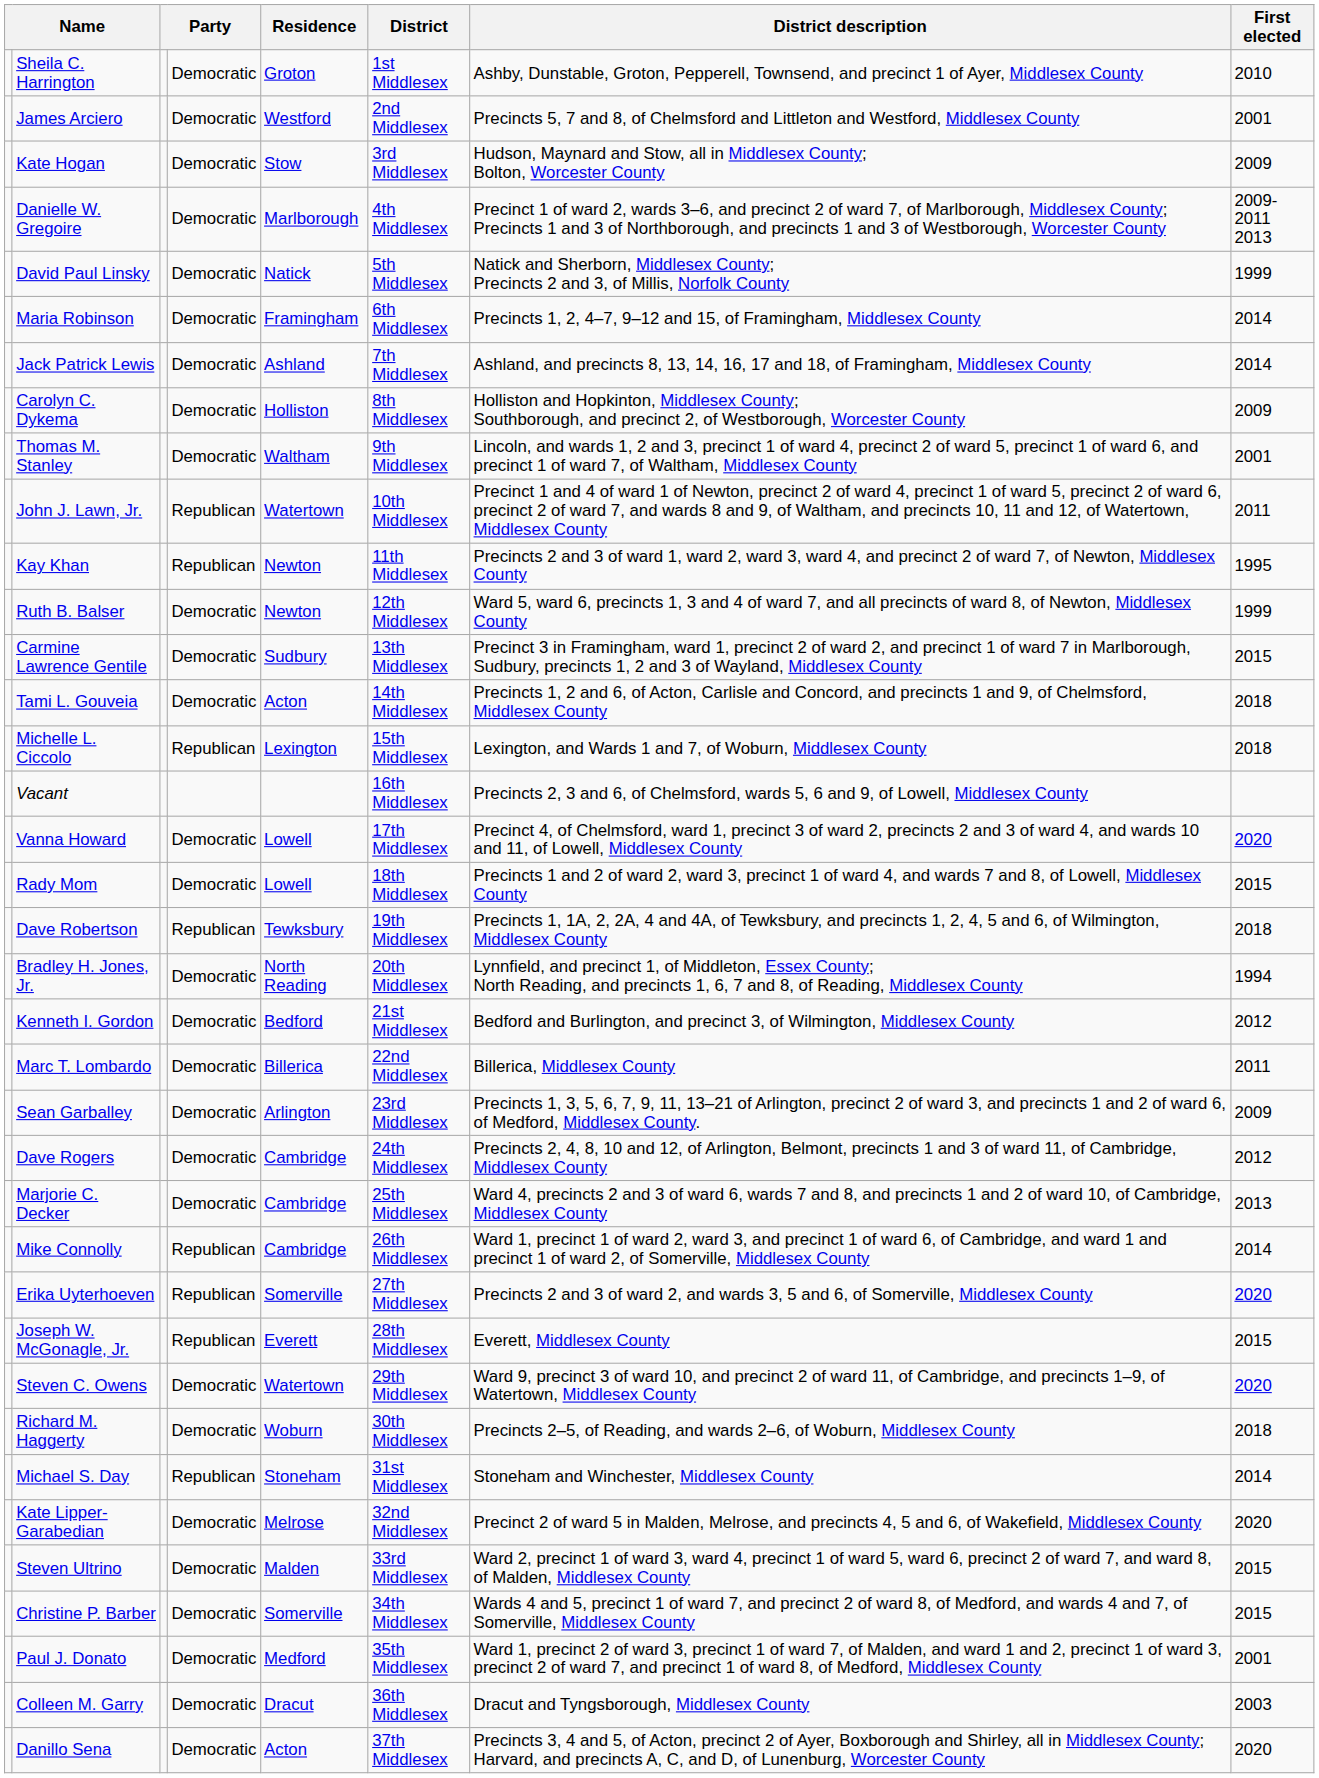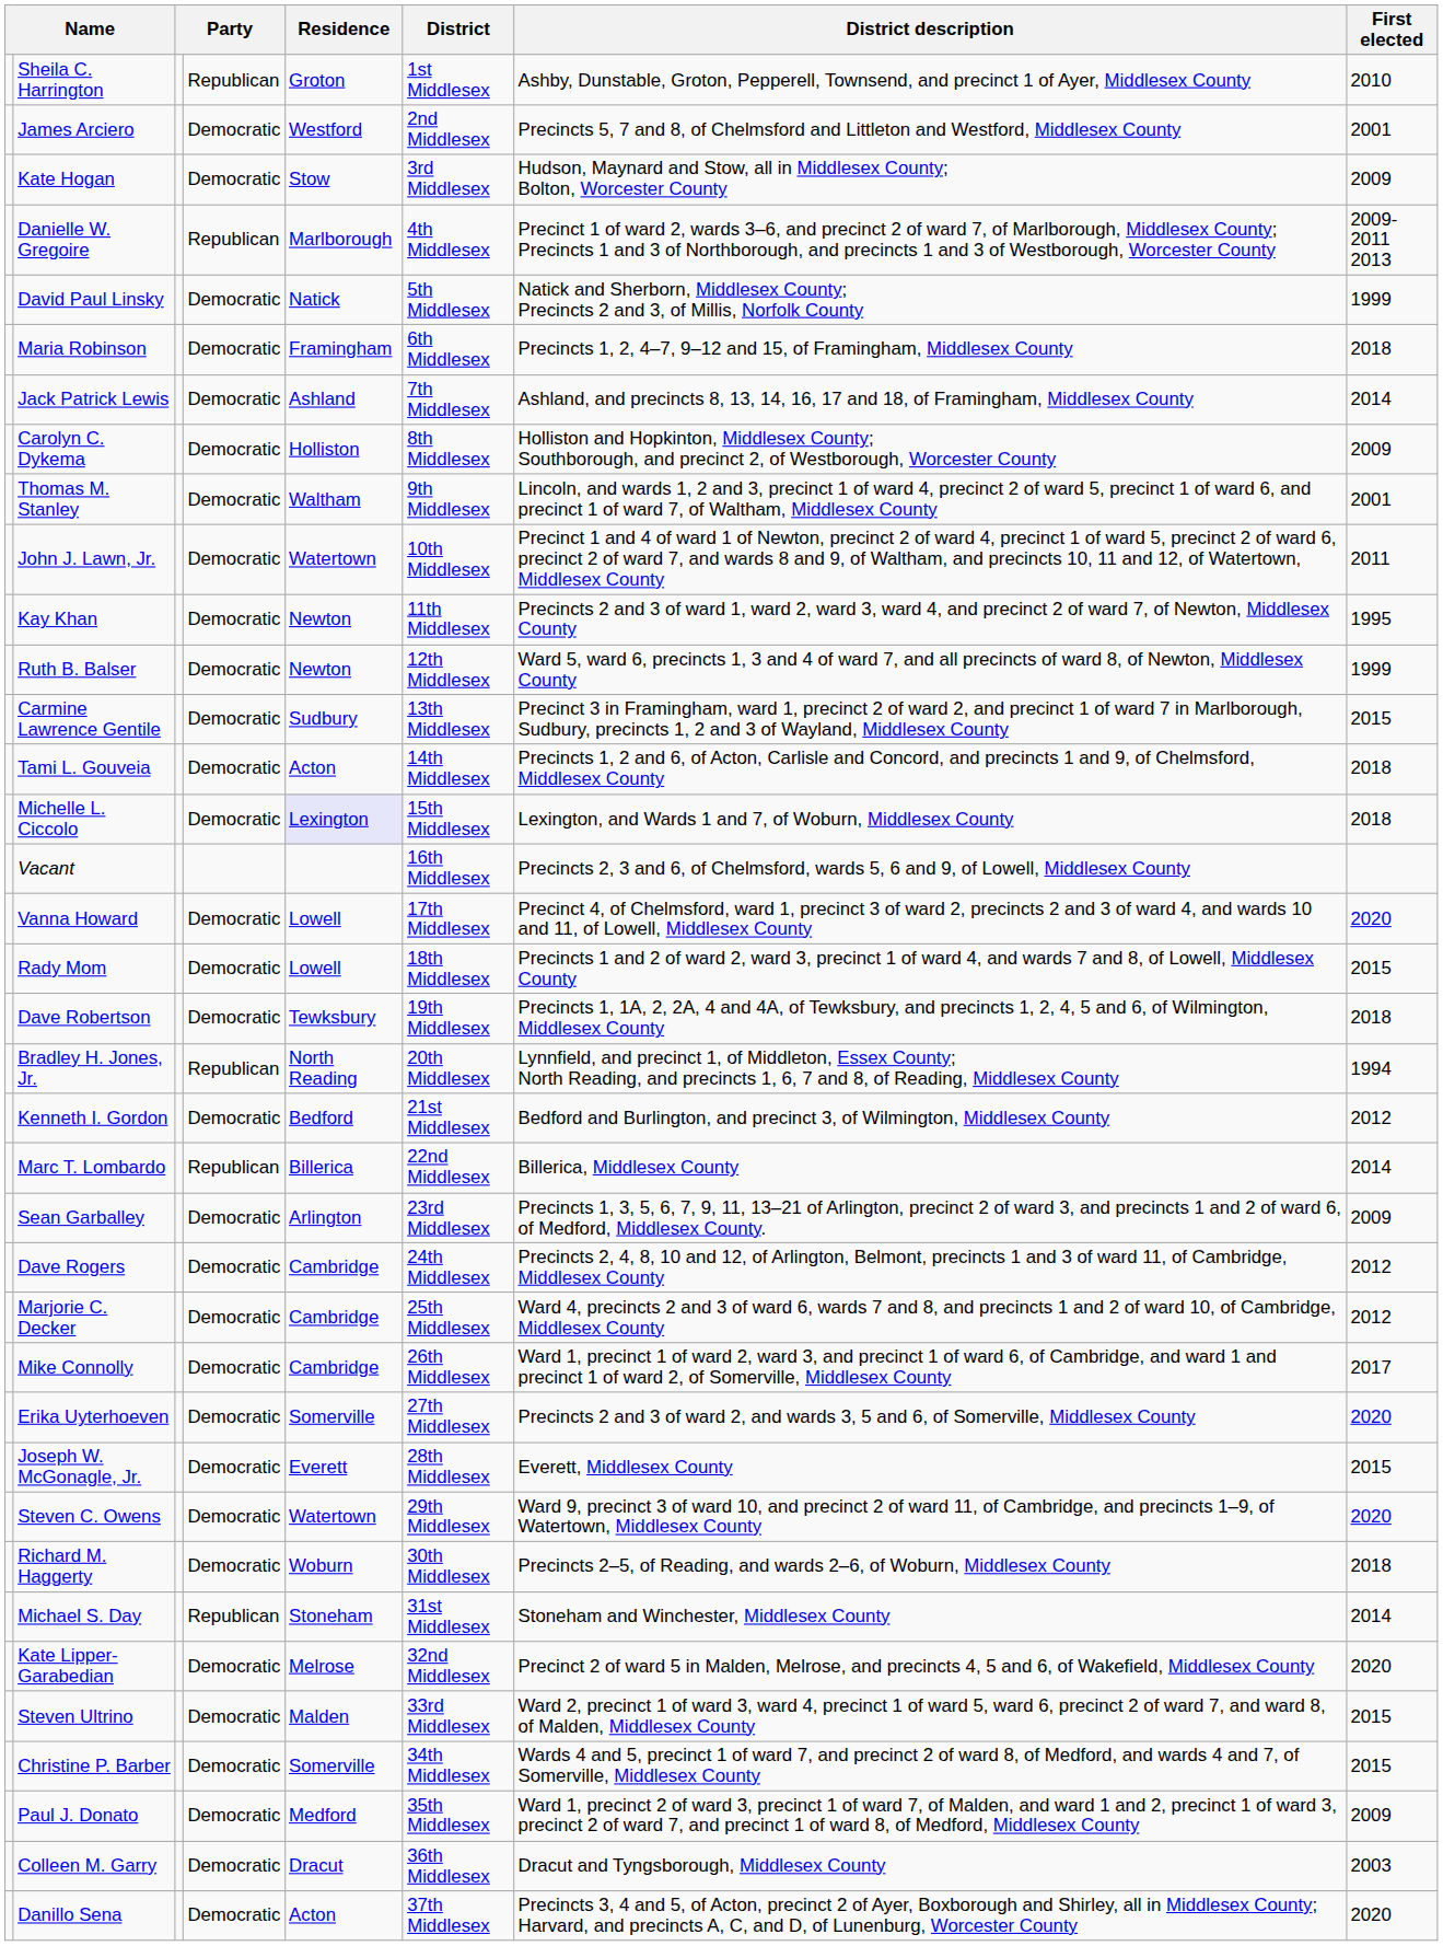Sheila C. Harrington | column 4: Democratic -> Republican
Danielle W. Gregoire | column 4: Democratic -> Republican
Maria Robinson | First elected: 2014 -> 2018
John J. Lawn, Jr. | column 4: Republican -> Democratic
Kay Khan | column 4: Republican -> Democratic
Michelle L. Ciccolo | column 4: Republican -> Democratic
Michelle L. Ciccolo | Residence: no background -> lavender background
Dave Robertson | column 4: Republican -> Democratic
Bradley H. Jones, Jr. | column 4: Democratic -> Republican
Marc T. Lombardo | column 4: Democratic -> Republican
Marc T. Lombardo | First elected: 2011 -> 2014
Marjorie C. Decker | First elected: 2013 -> 2012
Mike Connolly | column 4: Republican -> Democratic
Mike Connolly | First elected: 2014 -> 2017
Erika Uyterhoeven | column 4: Republican -> Democratic
Joseph W. McGonagle, Jr. | column 4: Republican -> Democratic
Paul J. Donato | First elected: 2001 -> 2009
